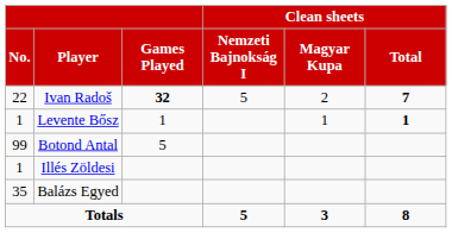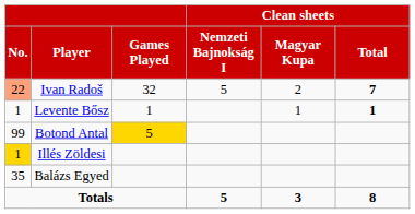Ivan Radoš | No.: no background -> lightsalmon background
Ivan Radoš | Games Played: bold -> normal
Botond Antal | Games Played: no background -> gold background
Illés Zöldesi | No.: no background -> gold background
